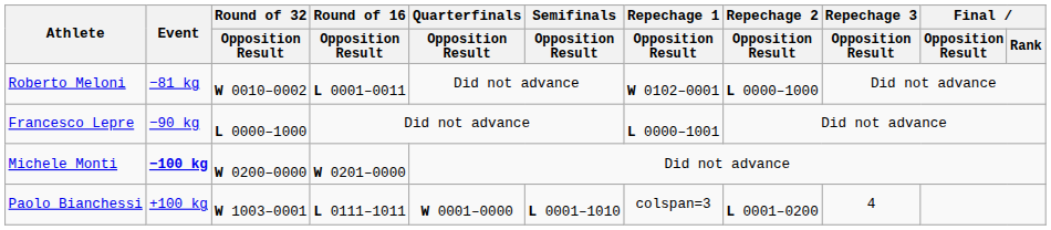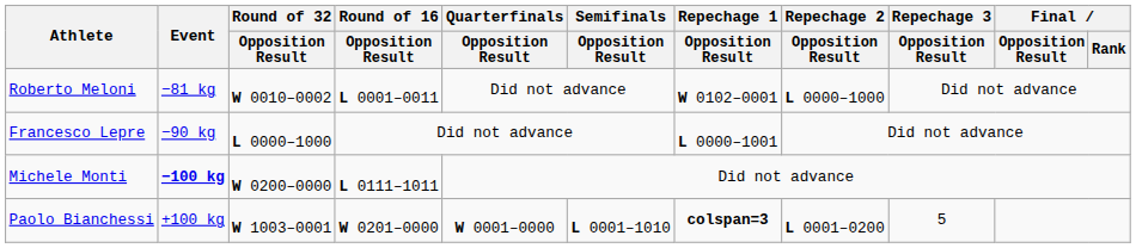Michele Monti | Round of 16 / Opposition Result: W 0201–0000 -> L 0111–1011
Paolo Bianchessi | Round of 16 / Opposition Result: L 0111–1011 -> W 0201–0000
Paolo Bianchessi | Repechage 1 / Opposition Result: normal -> bold
Paolo Bianchessi | Repechage 3 / Opposition Result: 4 -> 5
